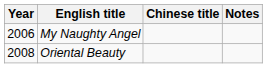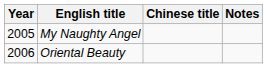My Naughty Angel | Year: 2006 -> 2005
Oriental Beauty | Year: 2008 -> 2006
